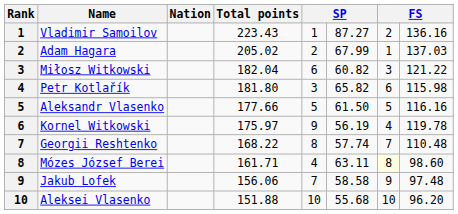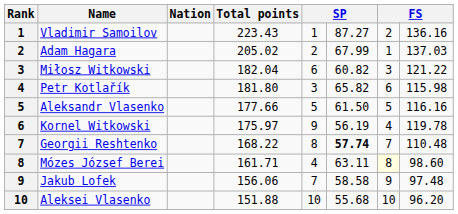Georgii Reshtenko | column 6: normal -> bold
